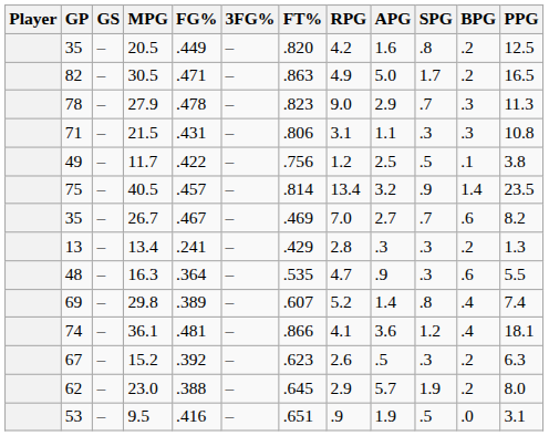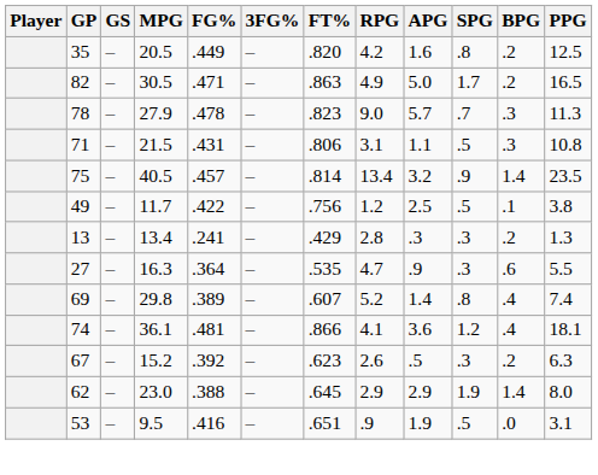27.9 | APG: 2.9 -> 5.7
21.5 | SPG: .3 -> .5
rows swapped: 40.5 <-> 11.7
- row: 35 | – | 26.7 | .467 | – | .469 | 7.0 | 2.7 | .7 | .6 | 8.2
16.3 | GP: 48 -> 27
23.0 | APG: 5.7 -> 2.9
23.0 | BPG: .2 -> 1.4
